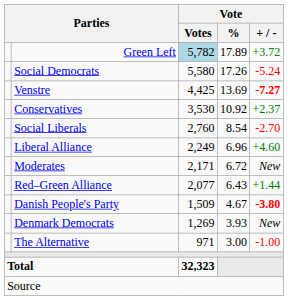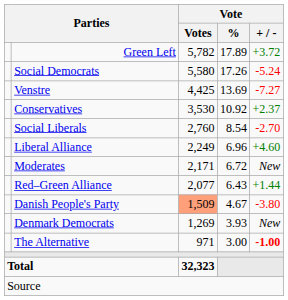Green Left | Vote / Votes: lightblue background -> no background
Venstre | Vote / + / -: bold -> normal
Danish People's Party | Vote / Votes: no background -> lightsalmon background
Danish People's Party | Vote / + / -: bold -> normal
The Alternative | Vote / + / -: normal -> bold
